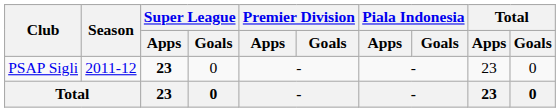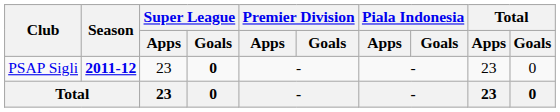PSAP Sigli | Season: normal -> bold
PSAP Sigli | Super League / Apps: bold -> normal
PSAP Sigli | Super League / Goals: normal -> bold
